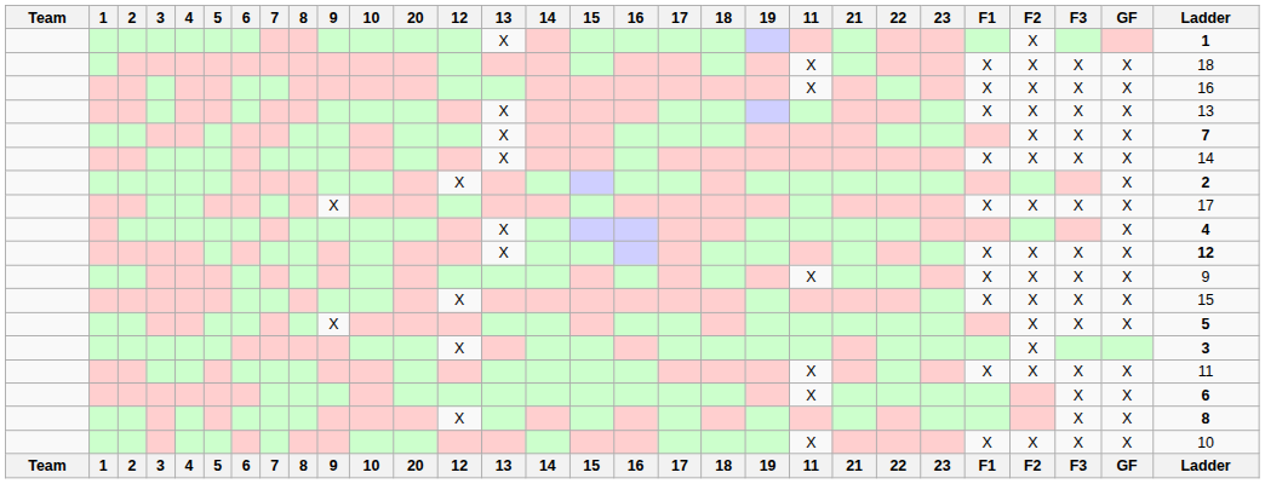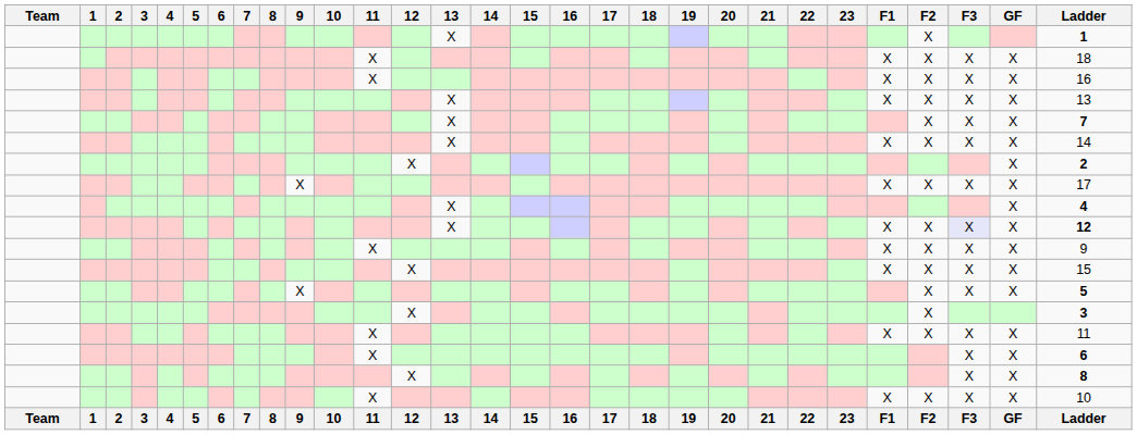columns swapped: 11 <-> 20
row 11 | F3: no background -> lavender background
